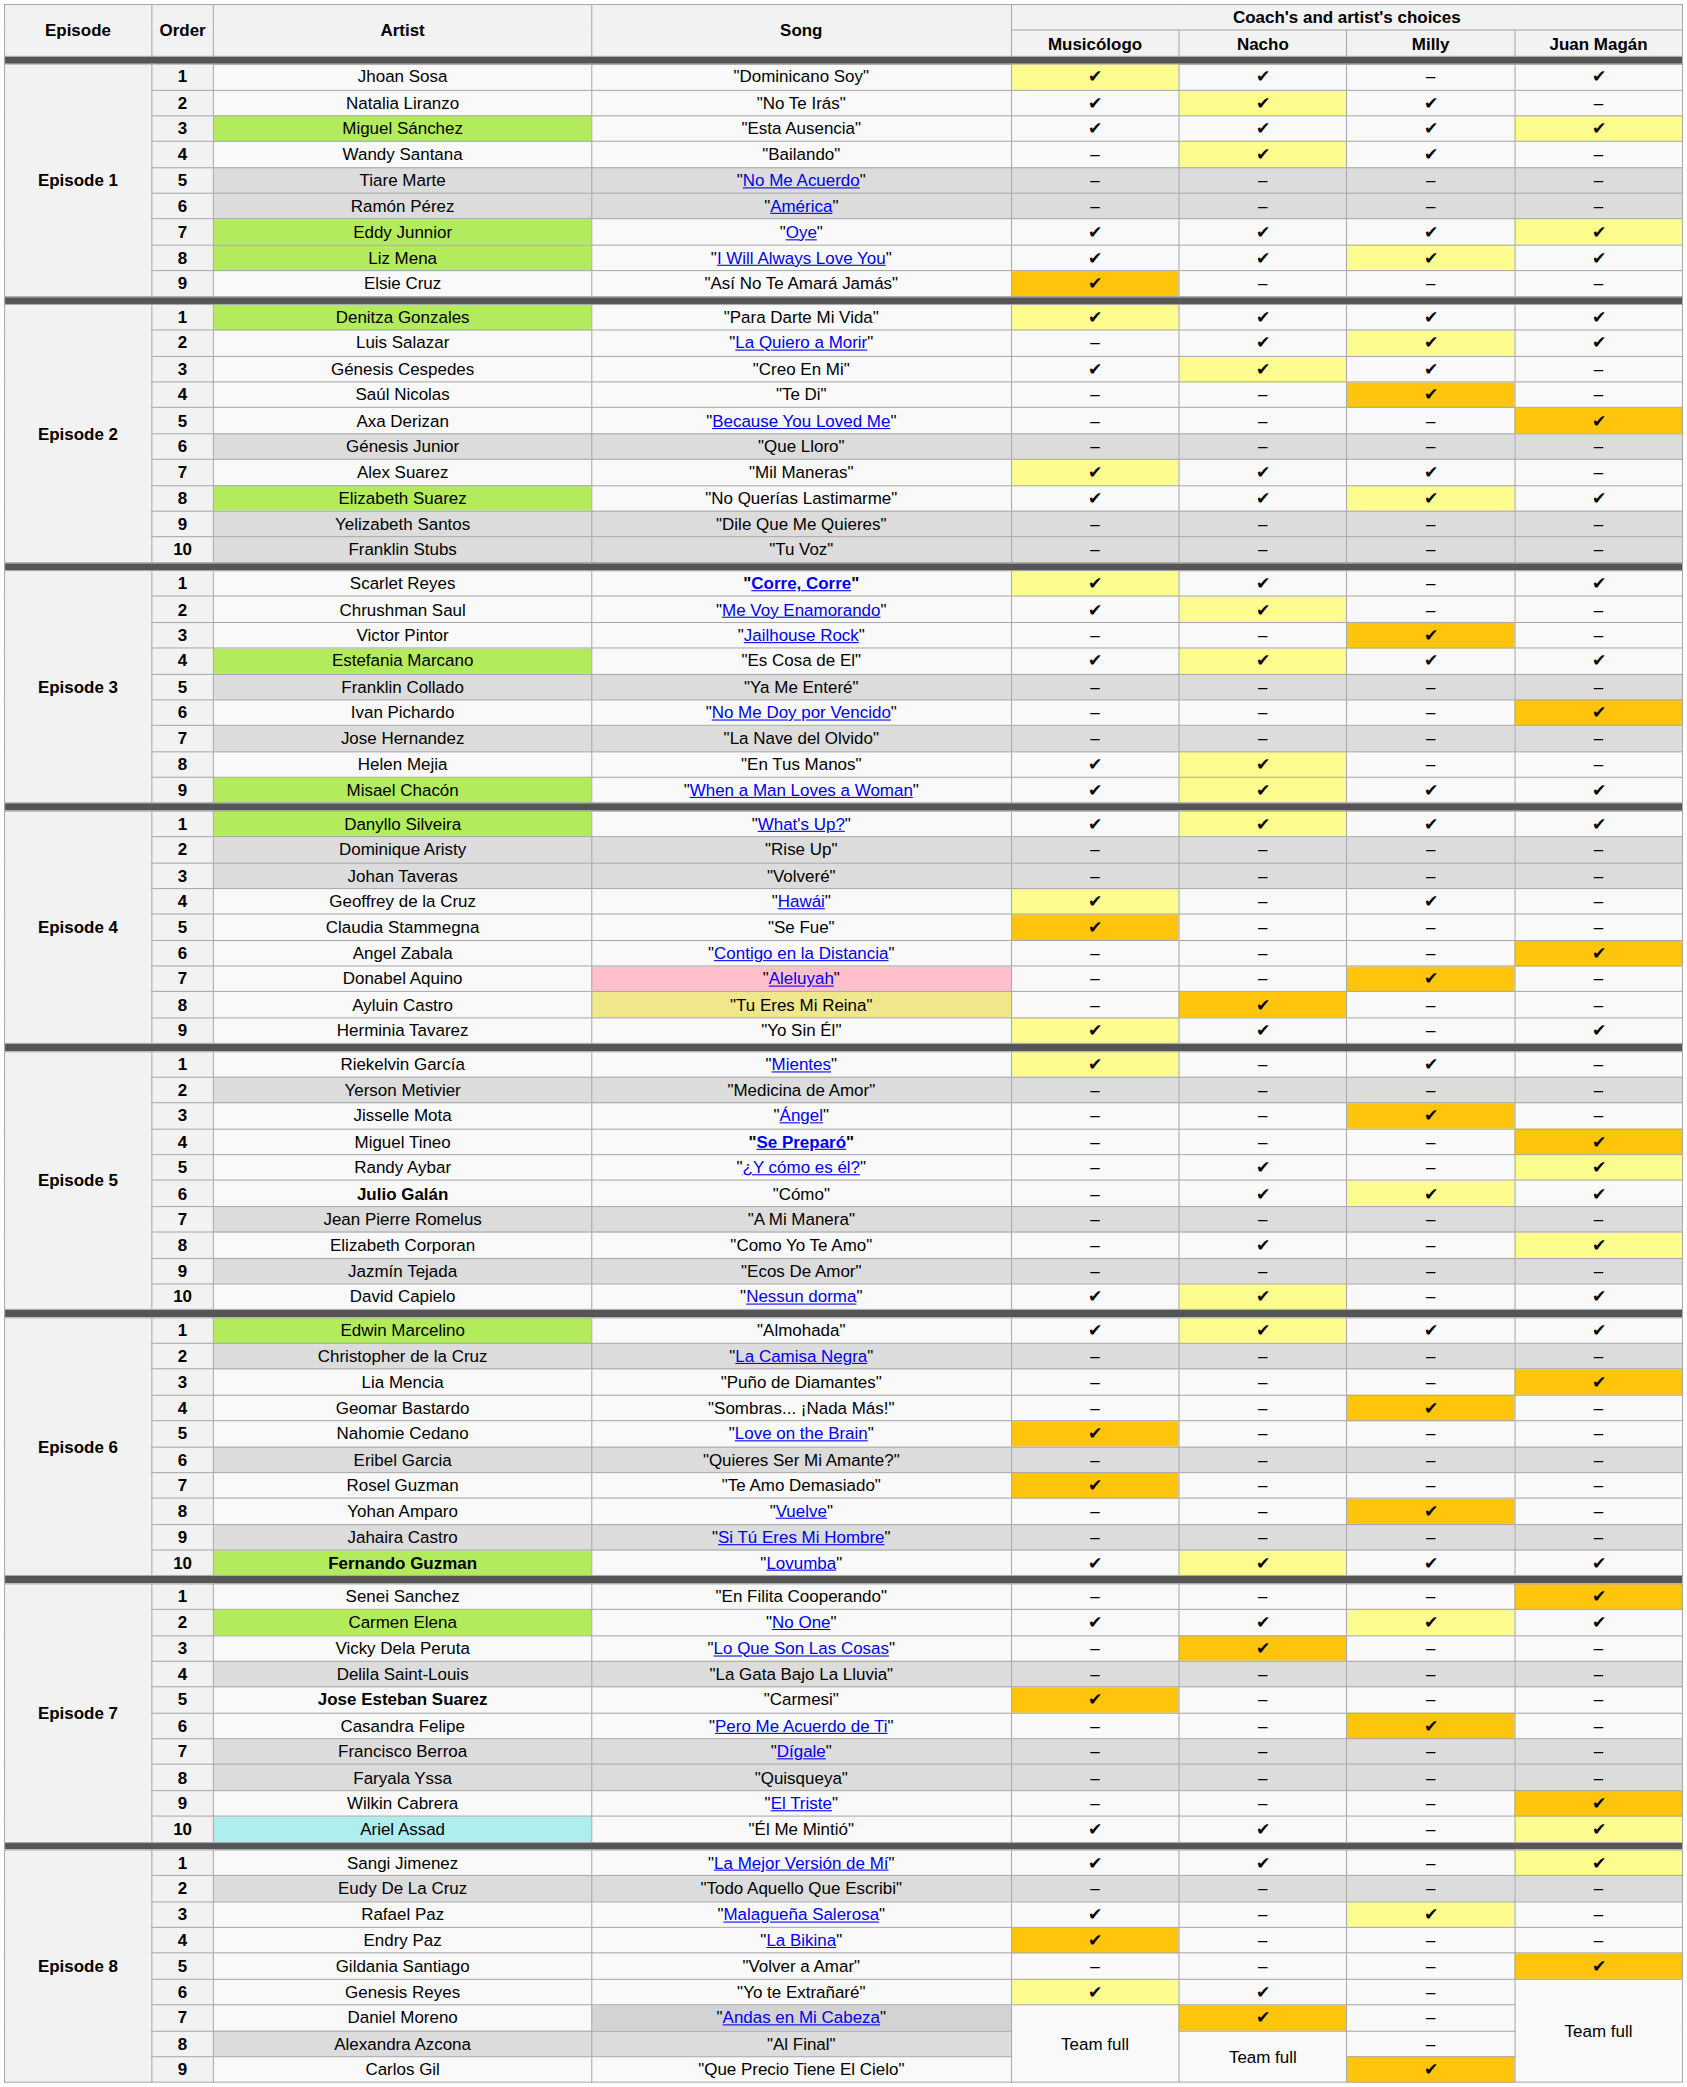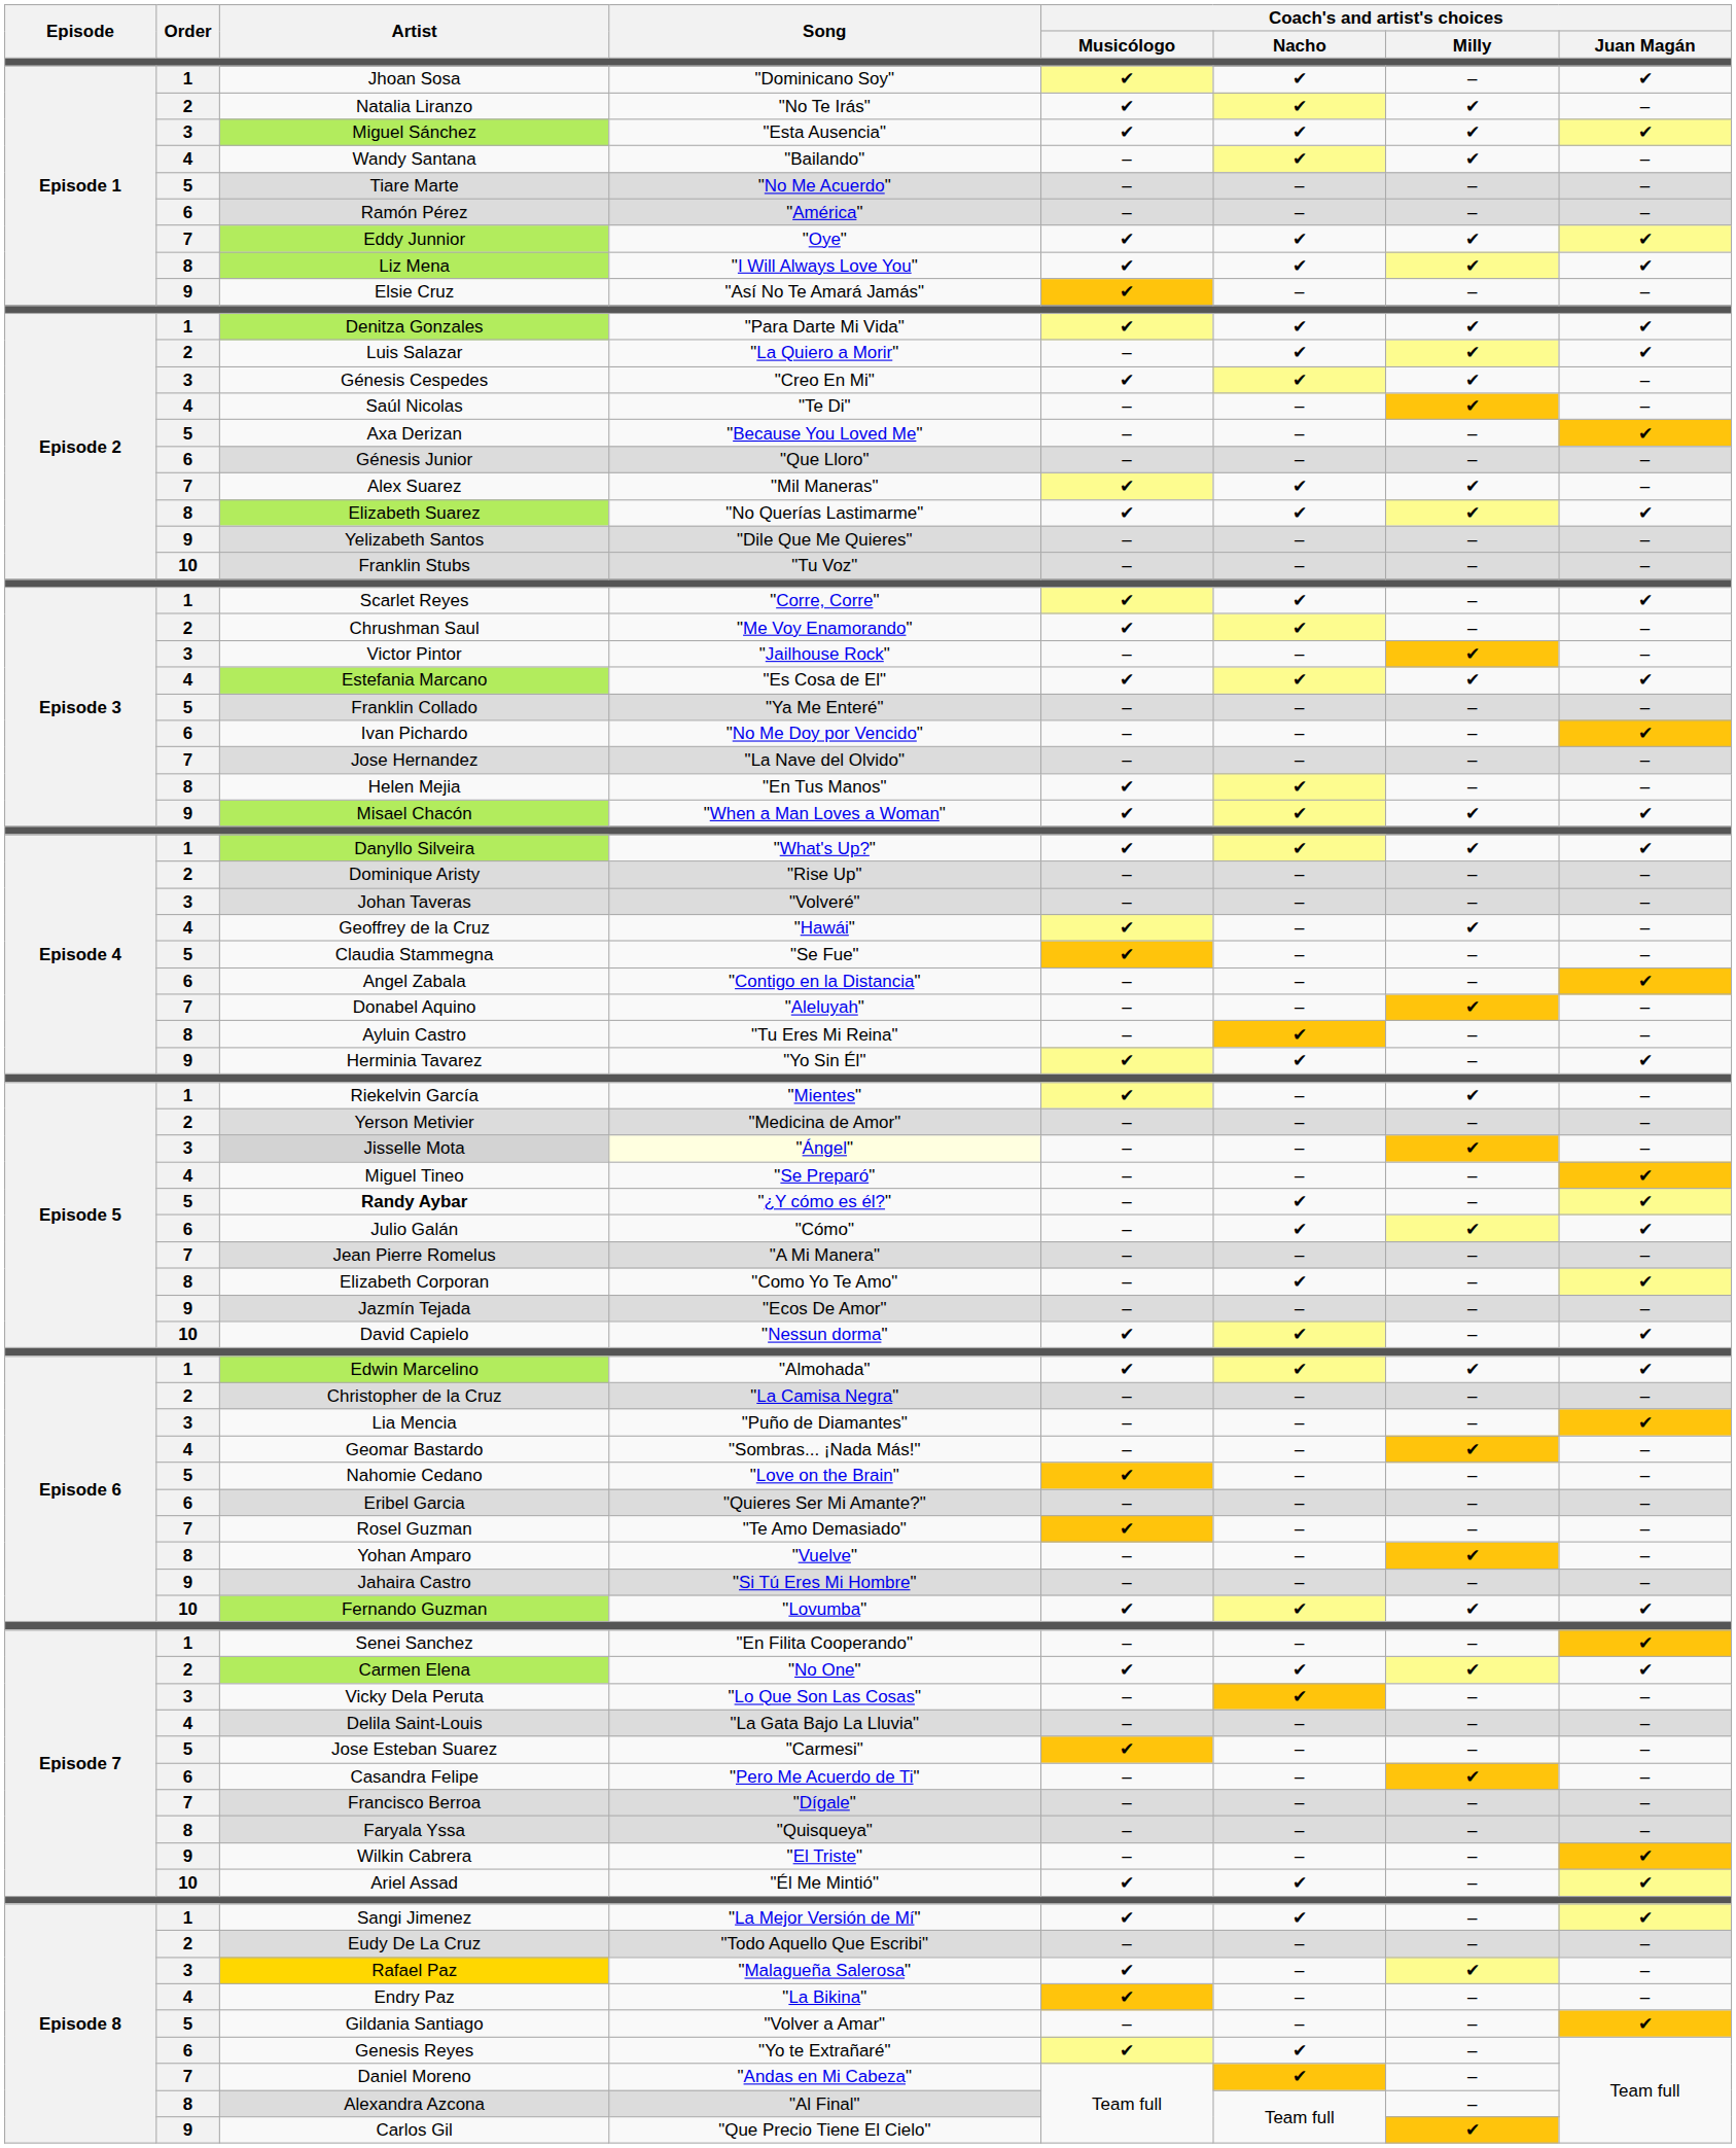Scarlet Reyes | Song: bold -> normal
Donabel Aquino | Song: pink background -> no background
Ayluin Castro | Song: khaki background -> no background
Jisselle Mota | Artist: no background -> lightgrey background
Jisselle Mota | Song: no background -> lightyellow background
Miguel Tineo | Song: bold -> normal
Randy Aybar | Artist: normal -> bold
Julio Galán | Artist: bold -> normal
Fernando Guzman | Artist: bold -> normal
Jose Esteban Suarez | Artist: bold -> normal
Ariel Assad | Artist: paleturquoise background -> no background
Rafael Paz | Artist: no background -> gold background
Daniel Moreno | Song: lightgrey background -> no background
